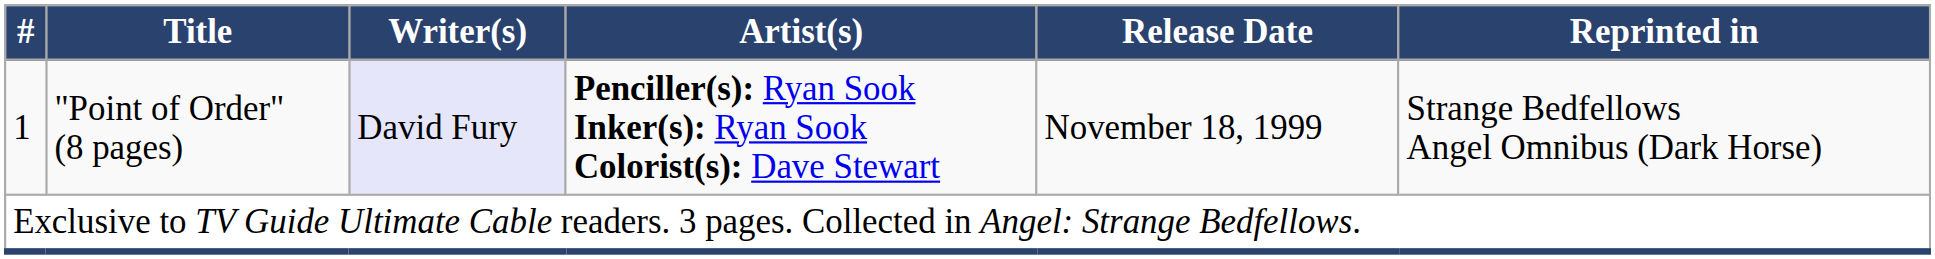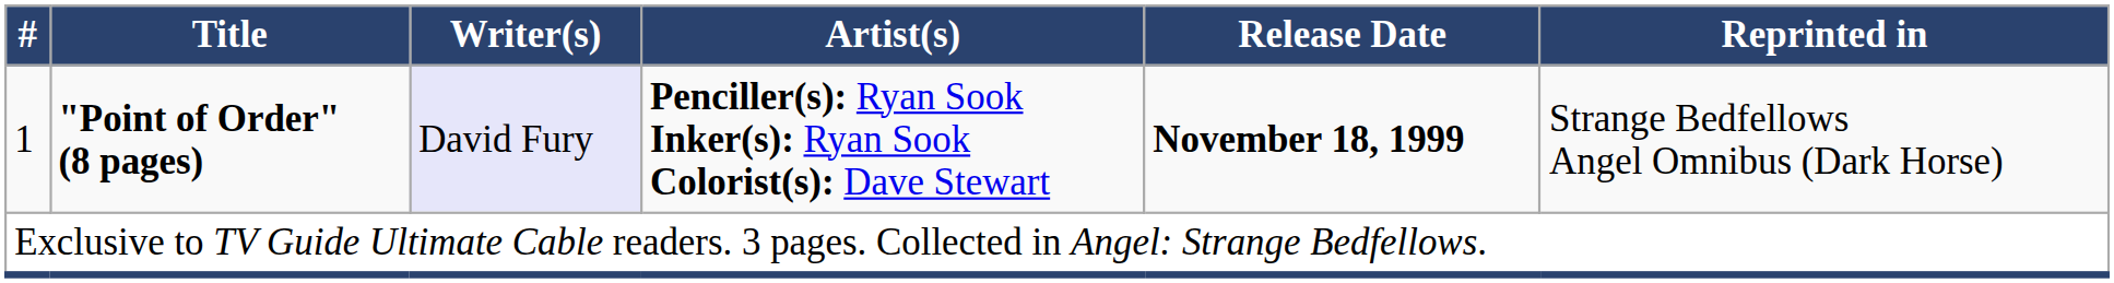1 | Title: normal -> bold
1 | Release Date: normal -> bold
